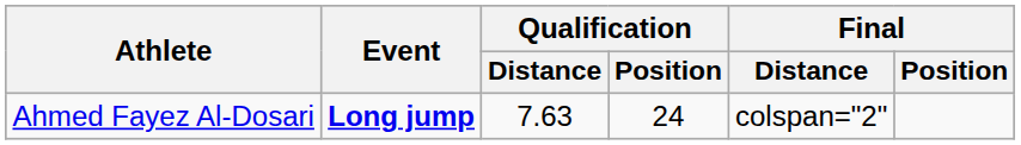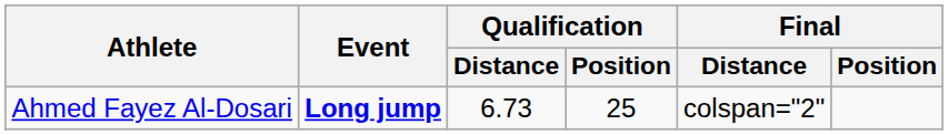Ahmed Fayez Al-Dosari | Qualification / Distance: 7.63 -> 6.73
Ahmed Fayez Al-Dosari | Qualification / Position: 24 -> 25
